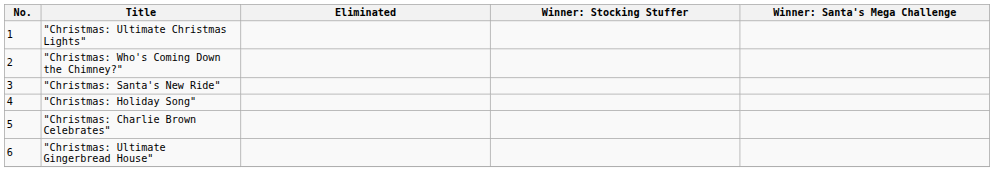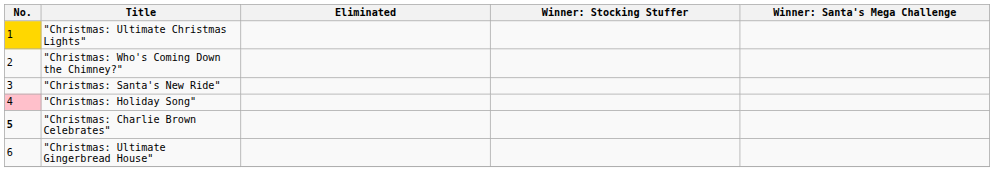"Christmas: Ultimate Christmas Lights" | No.: no background -> gold background
"Christmas: Holiday Song" | No.: no background -> pink background
"Christmas: Charlie Brown Celebrates" | No.: normal -> bold
